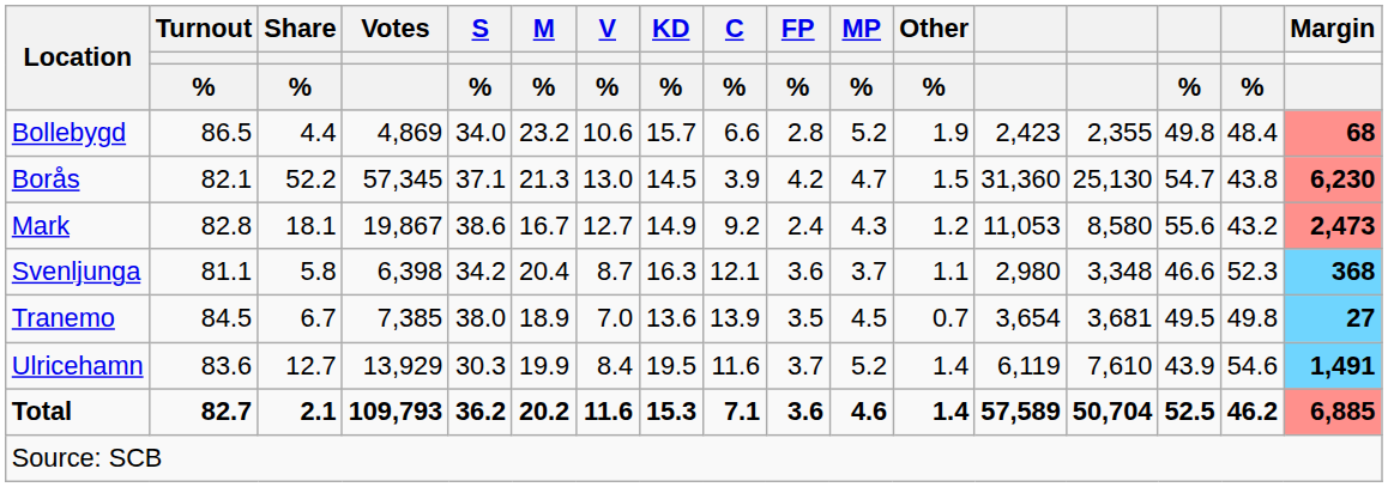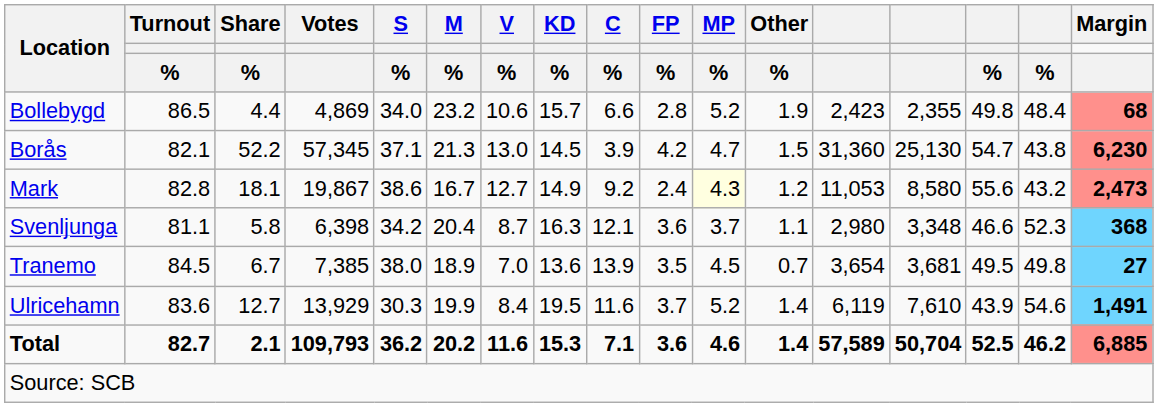Mark | MP / %: no background -> lightyellow background
